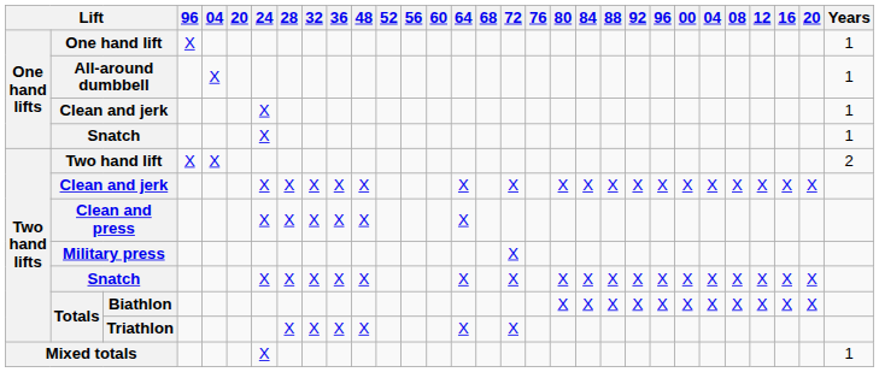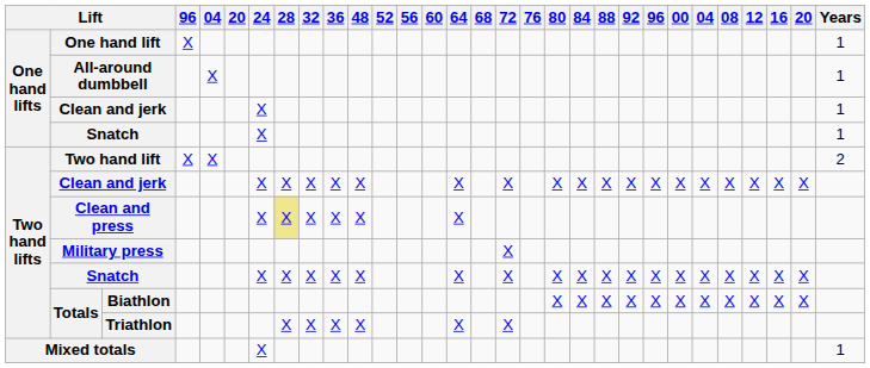Clean and press | 28: no background -> khaki background
